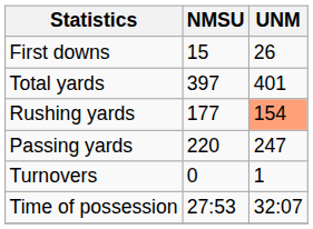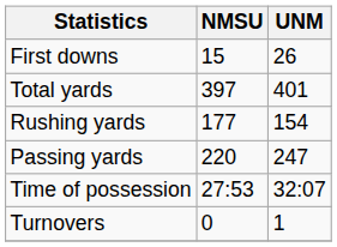Rushing yards | UNM: lightsalmon background -> no background
rows swapped: Turnovers <-> Time of possession
